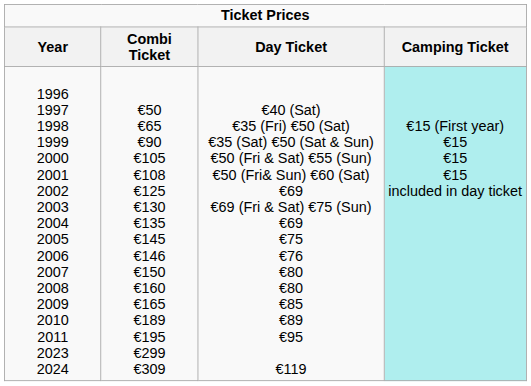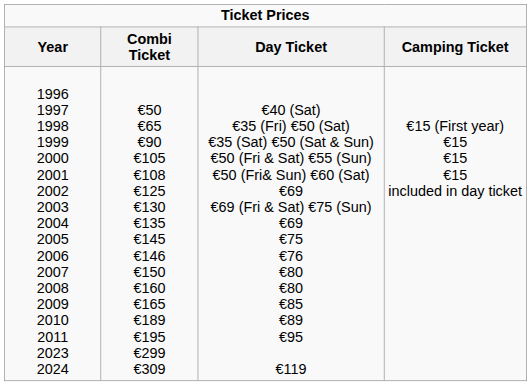row 3 | Camping Ticket: paleturquoise background -> no background
